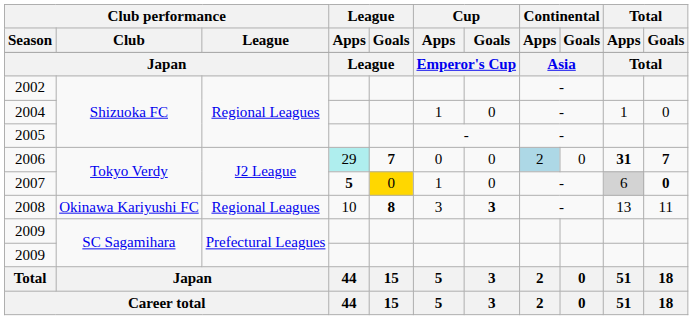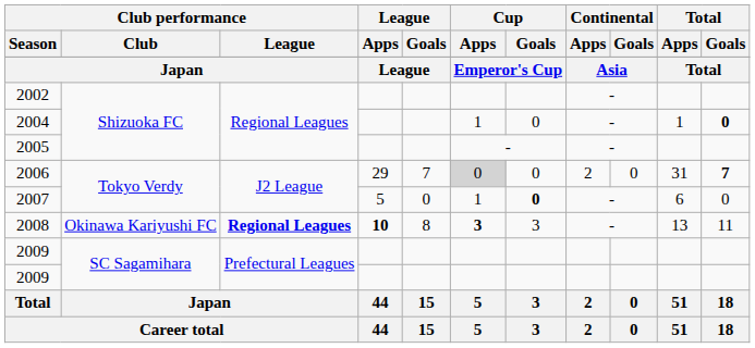2004 | Total / Goals: normal -> bold
2006 | League / Apps: paleturquoise background -> no background
2006 | League / Goals: bold -> normal
2006 | Cup / Apps: no background -> lightgrey background
2006 | Continental / Apps: lightblue background -> no background
2006 | Total / Apps: bold -> normal
2007 | League / Apps: bold -> normal
2007 | League / Goals: gold background -> no background
2007 | Cup / Goals: normal -> bold
2007 | Total / Apps: lightgrey background -> no background
2007 | Total / Goals: bold -> normal
2008 | Club performance / League: normal -> bold
2008 | League / Apps: normal -> bold
2008 | League / Goals: bold -> normal
2008 | Cup / Apps: normal -> bold
2008 | Cup / Goals: bold -> normal
